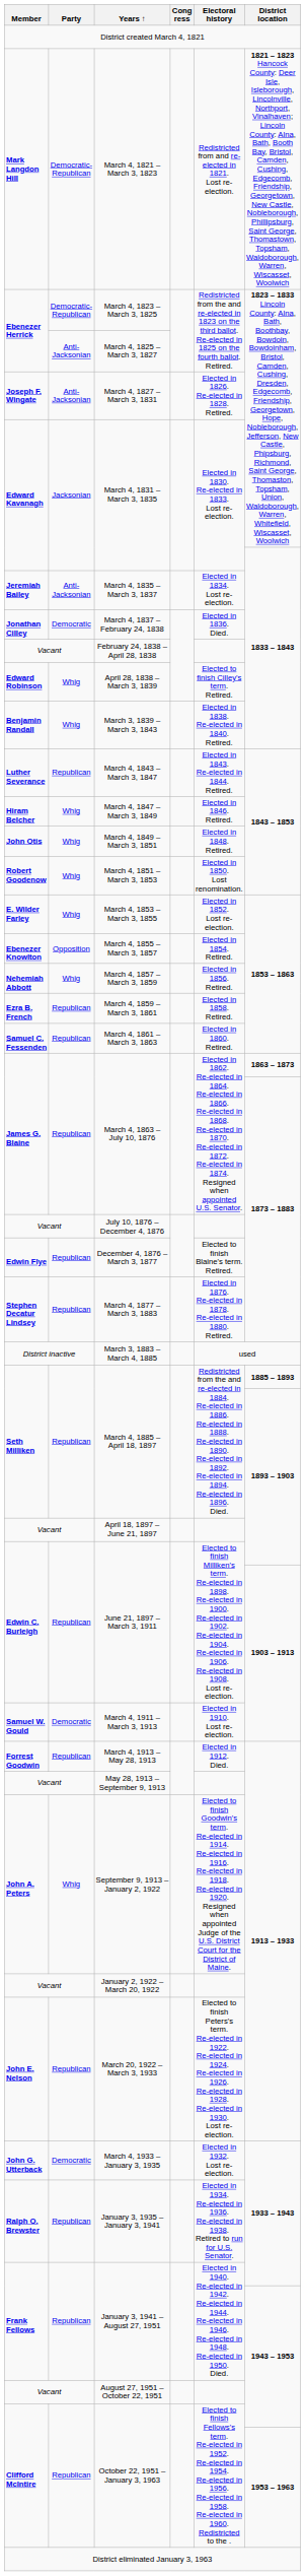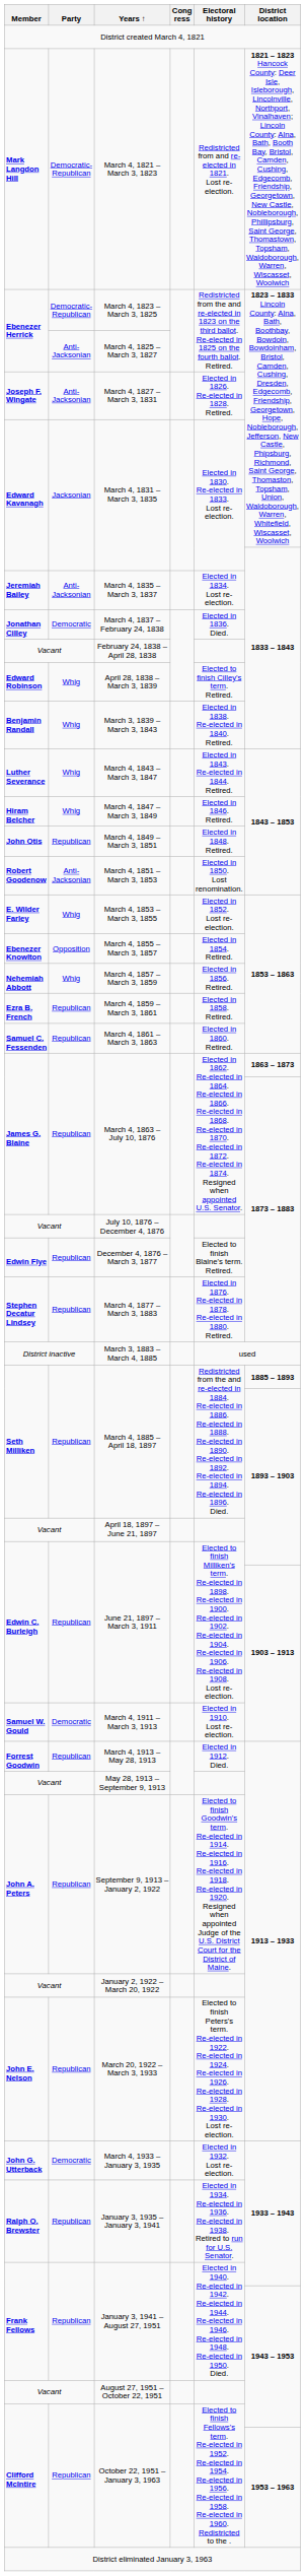March 4, 1843 – March 3, 1847 | Party: Republican -> Whig
March 4, 1849 – March 3, 1851 | Party: Whig -> Republican
March 4, 1851 – March 3, 1853 | Party: Whig -> Anti-Jacksonian
September 9, 1913 – January 2, 1922 | Party: Whig -> Republican
